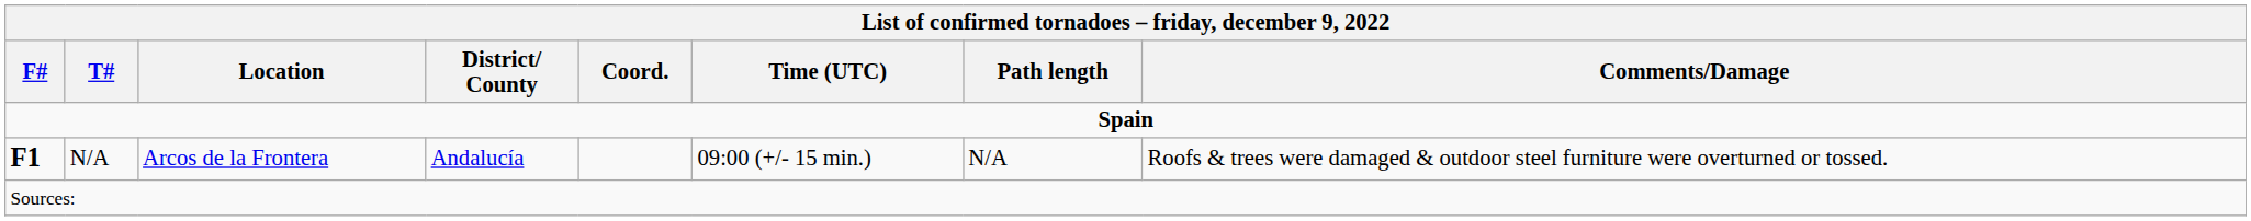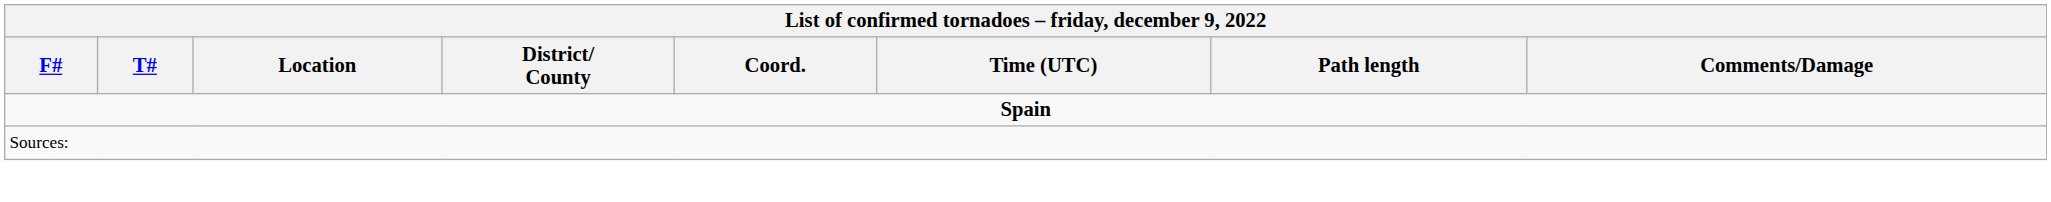- row: F1 | N/A | Arcos de la Frontera | Andalucía | 09:00 (+/- 15 min.) | N/A | Roofs & trees were damaged & outdoor steel furniture were overturned or tossed.
